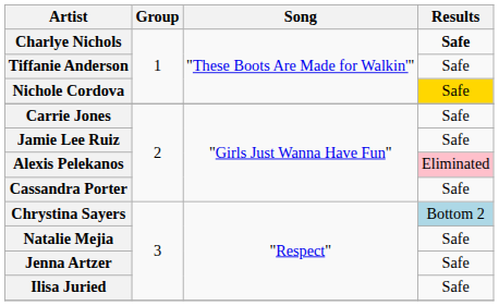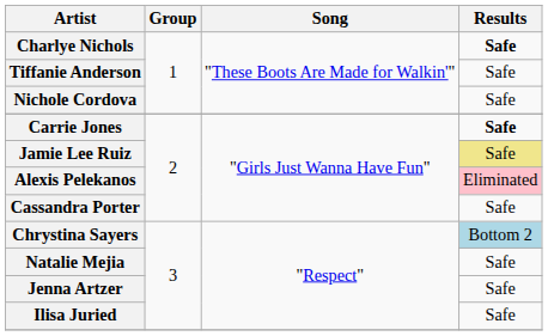Nichole Cordova | Results: gold background -> no background
Carrie Jones | Results: normal -> bold
Jamie Lee Ruiz | Results: no background -> khaki background
